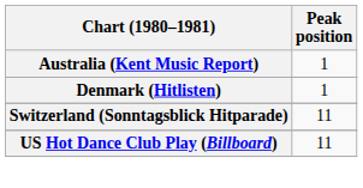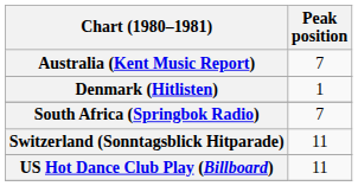Australia (Kent Music Report) | Peak position: 1 -> 7
+ row: South Africa (Springbok Radio) | 7
